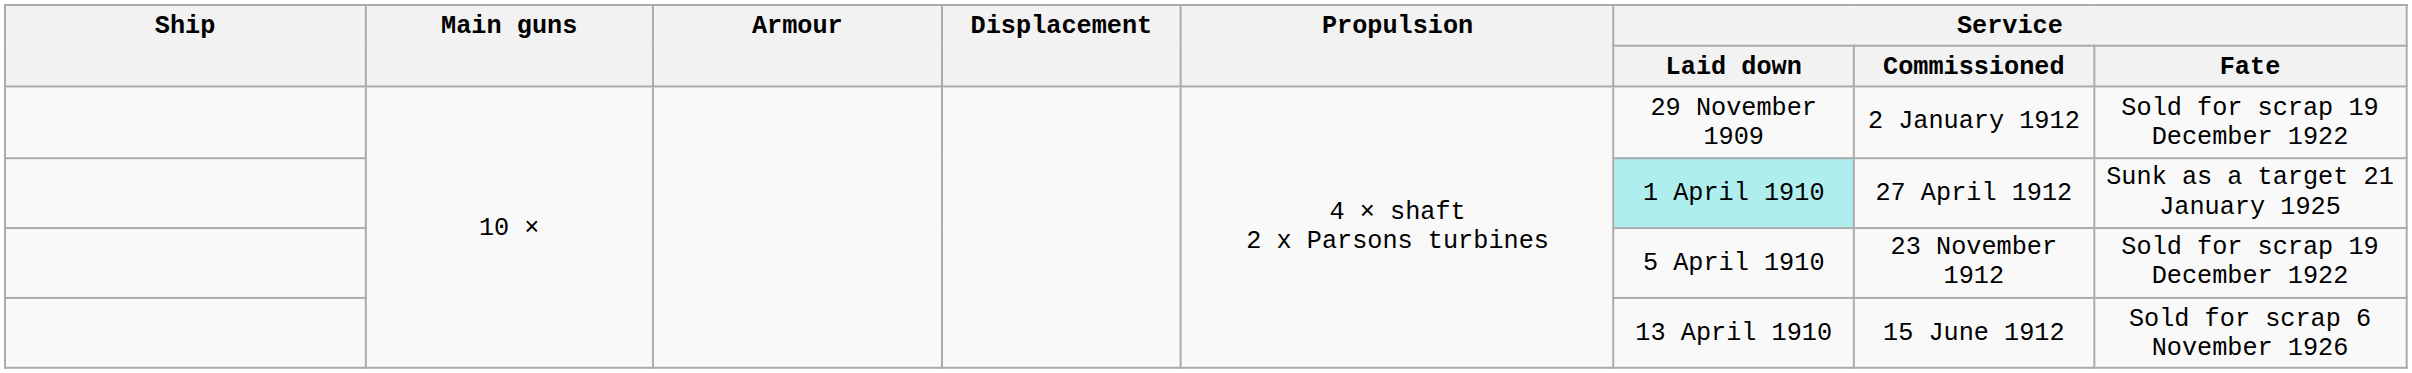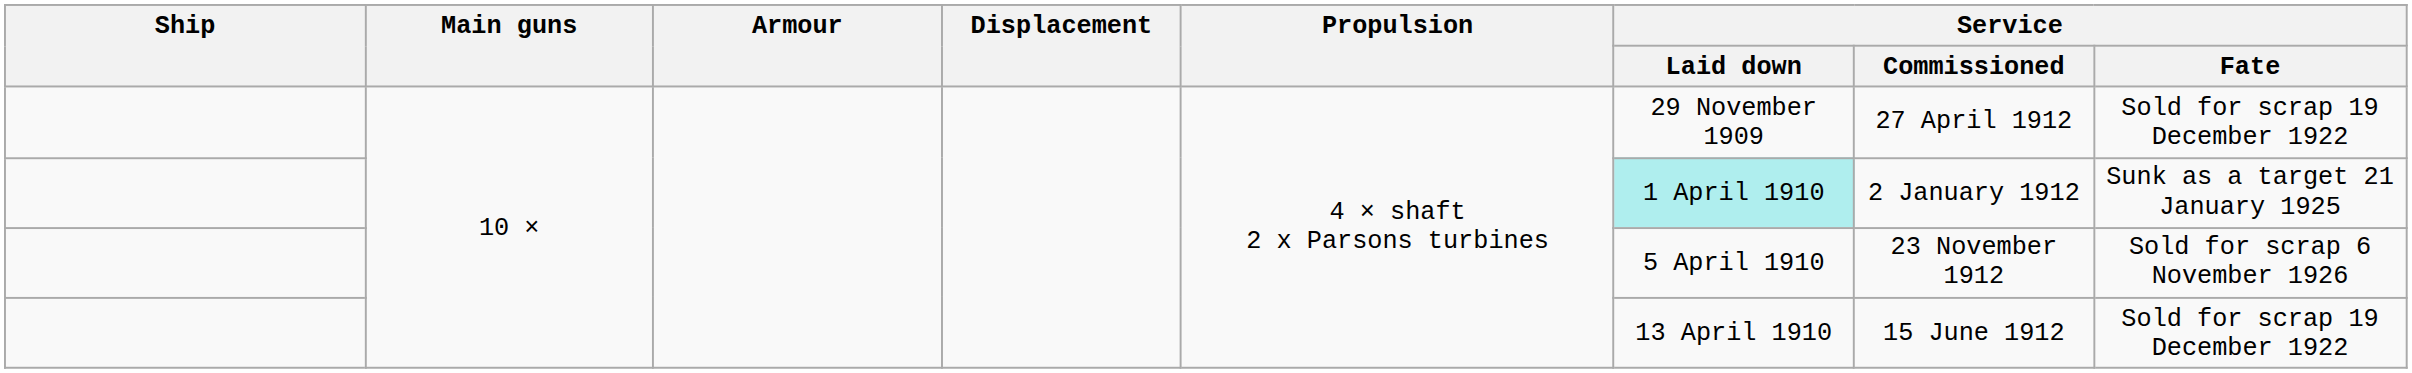row 3 | Service / Commissioned: 2 January 1912 -> 27 April 1912
row 4 | Service / Commissioned: 27 April 1912 -> 2 January 1912
row 5 | Service / Fate: Sold for scrap 19 December 1922 -> Sold for scrap 6 November 1926
row 6 | Service / Fate: Sold for scrap 6 November 1926 -> Sold for scrap 19 December 1922
